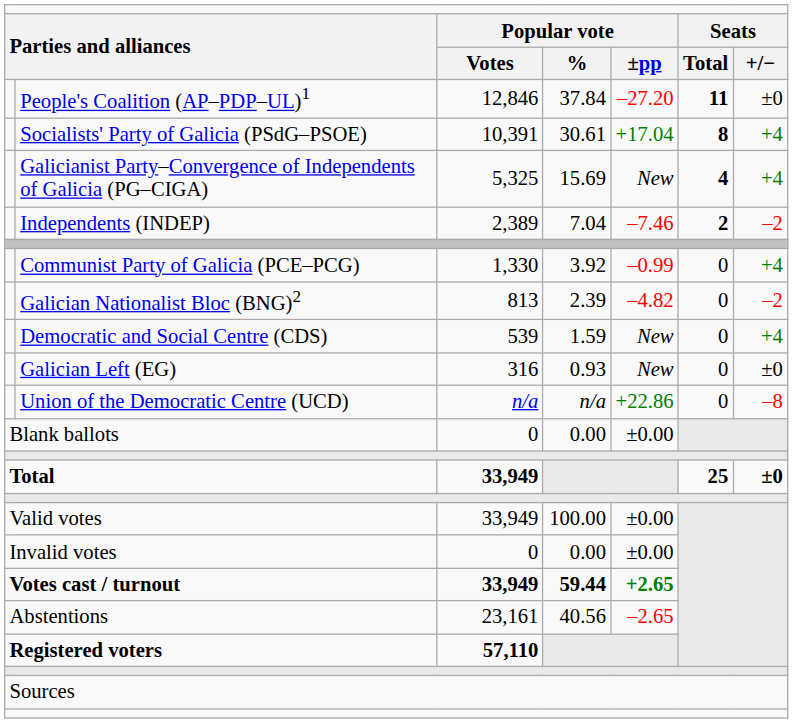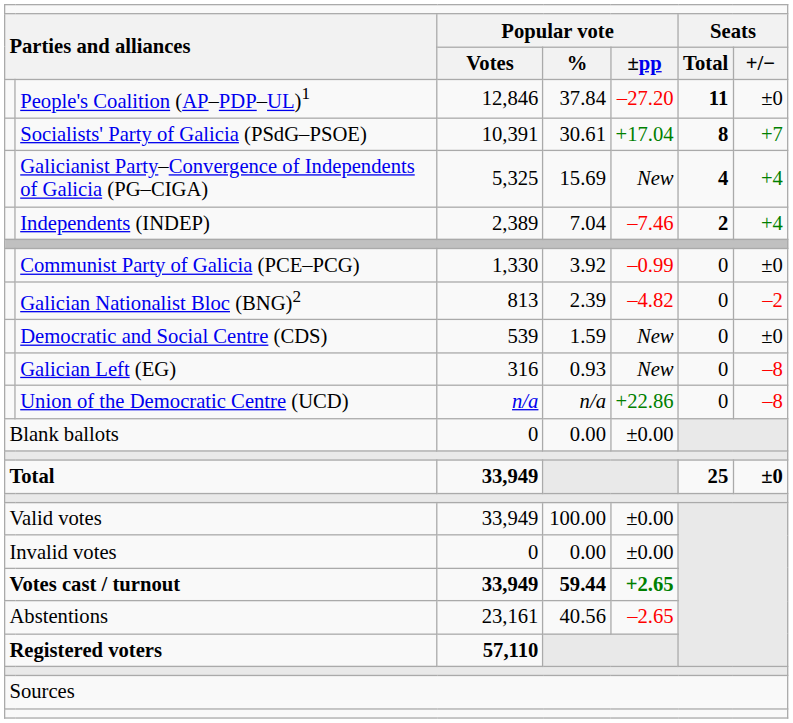Socialists' Party of Galicia (PSdG–PSOE) | column 7: +4 -> +7
Independents (INDEP) | column 7: –2 -> +4
Communist Party of Galicia (PCE–PCG) | column 7: +4 -> ±0
Democratic and Social Centre (CDS) | column 7: +4 -> ±0
Galician Left (EG) | column 7: ±0 -> –8
